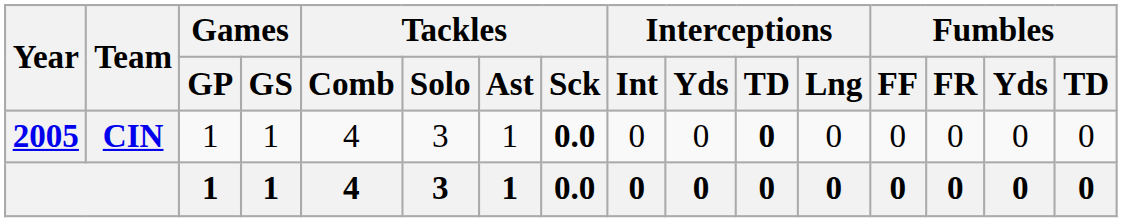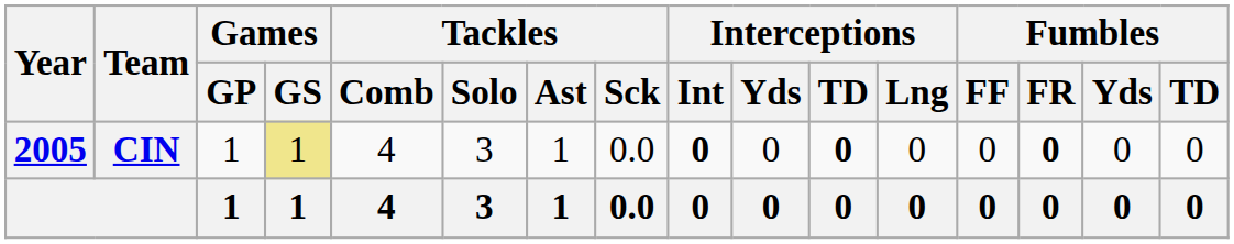CIN | Games / GS: no background -> khaki background
CIN | Tackles / Sck: bold -> normal
CIN | Interceptions / Int: normal -> bold
CIN | Fumbles / FR: normal -> bold
